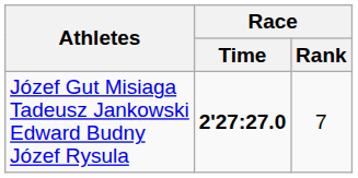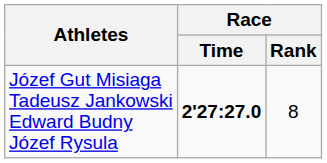row 3 | Race / Rank: 7 -> 8
